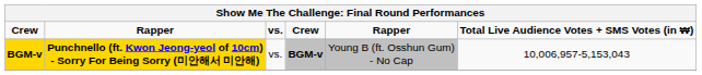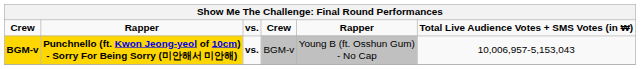row 3 | vs.: normal -> bold
row 3 | column 4: bold -> normal
